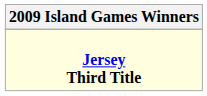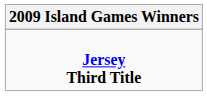row 2 | column 1: lightyellow background -> no background
